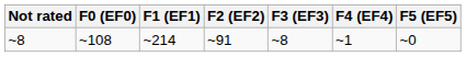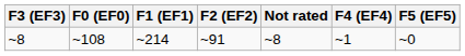columns swapped: Not rated <-> F3 (EF3)
